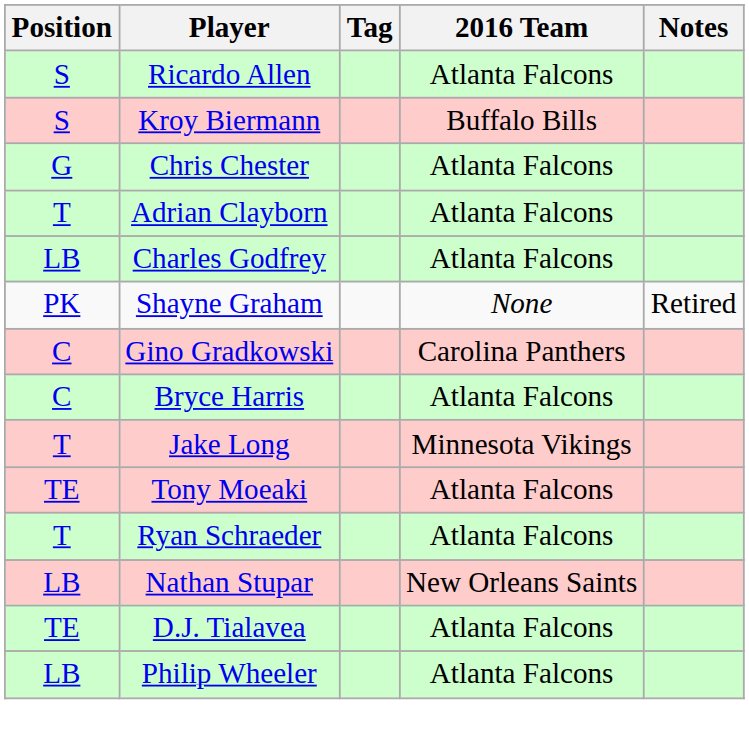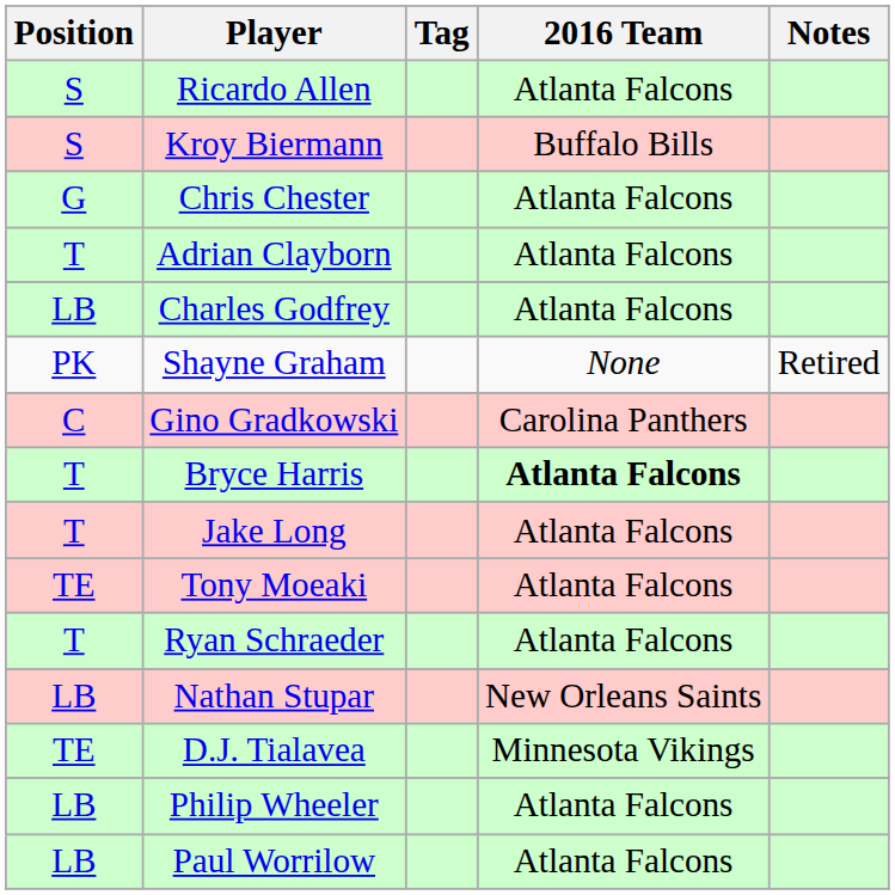Bryce Harris | Position: C -> T
Bryce Harris | 2016 Team: normal -> bold
Jake Long | 2016 Team: Minnesota Vikings -> Atlanta Falcons
D.J. Tialavea | 2016 Team: Atlanta Falcons -> Minnesota Vikings
+ row: LB | Paul Worrilow | Atlanta Falcons
